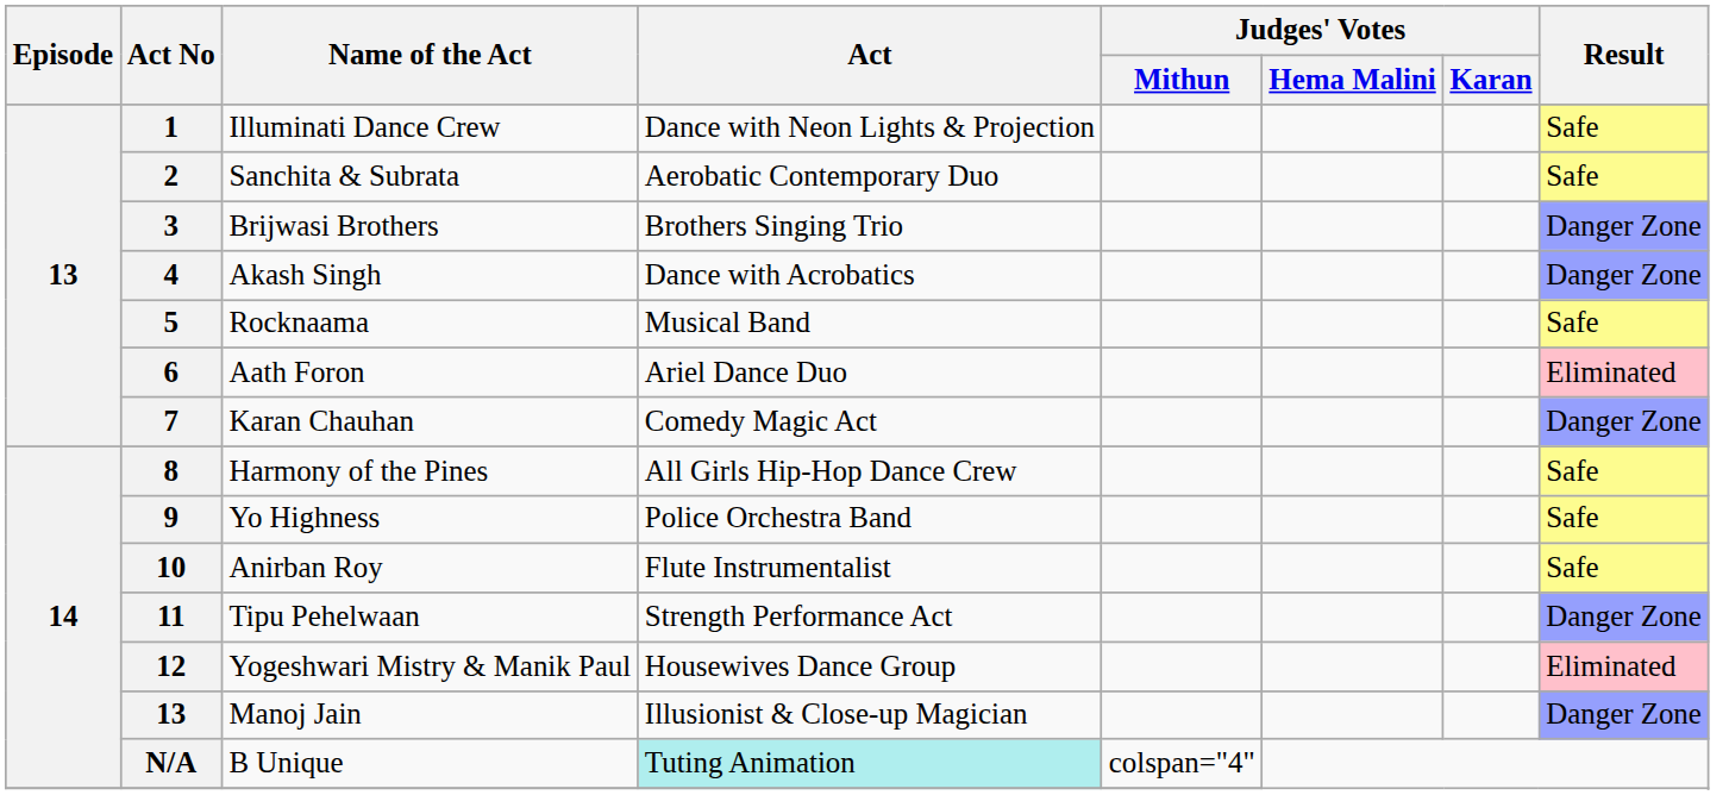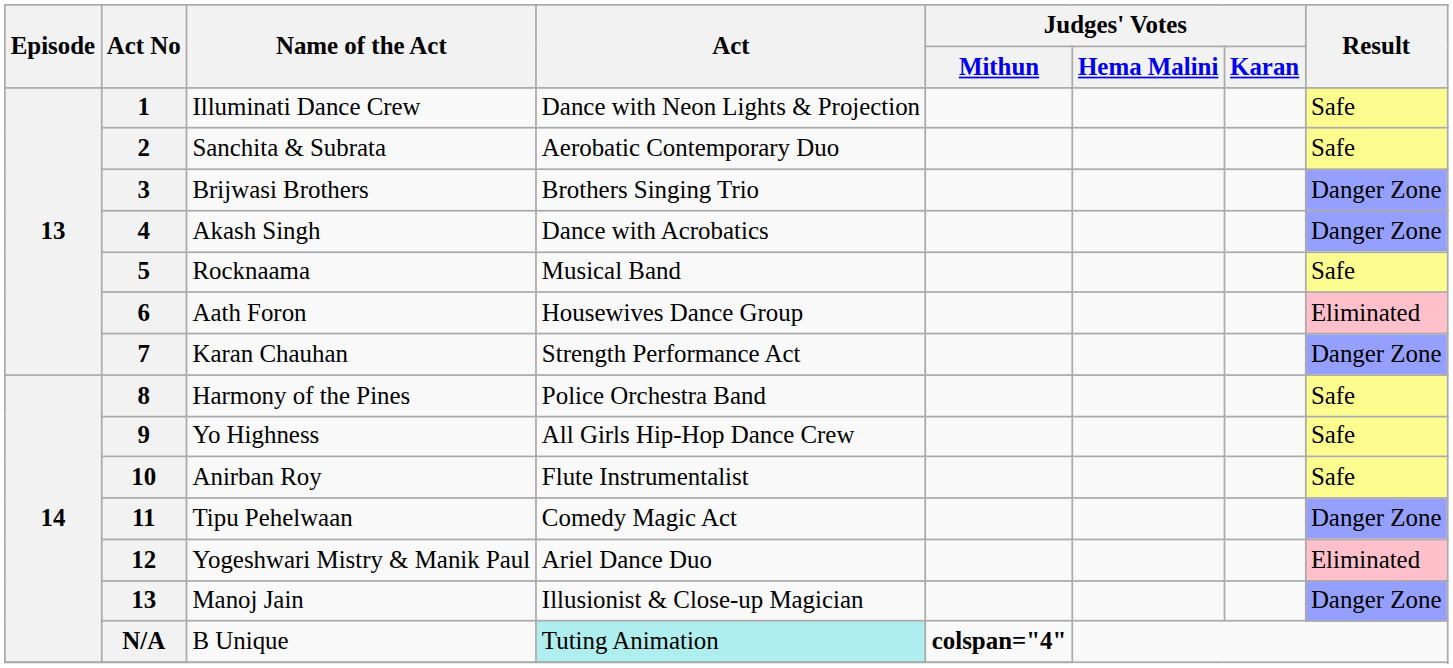Aath Foron | Act: Ariel Dance Duo -> Housewives Dance Group
Karan Chauhan | Act: Comedy Magic Act -> Strength Performance Act
Harmony of the Pines | Act: All Girls Hip-Hop Dance Crew -> Police Orchestra Band
Yo Highness | Act: Police Orchestra Band -> All Girls Hip-Hop Dance Crew
Tipu Pehelwaan | Act: Strength Performance Act -> Comedy Magic Act
Yogeshwari Mistry & Manik Paul | Act: Housewives Dance Group -> Ariel Dance Duo
B Unique | Judges' Votes / Mithun: normal -> bold
